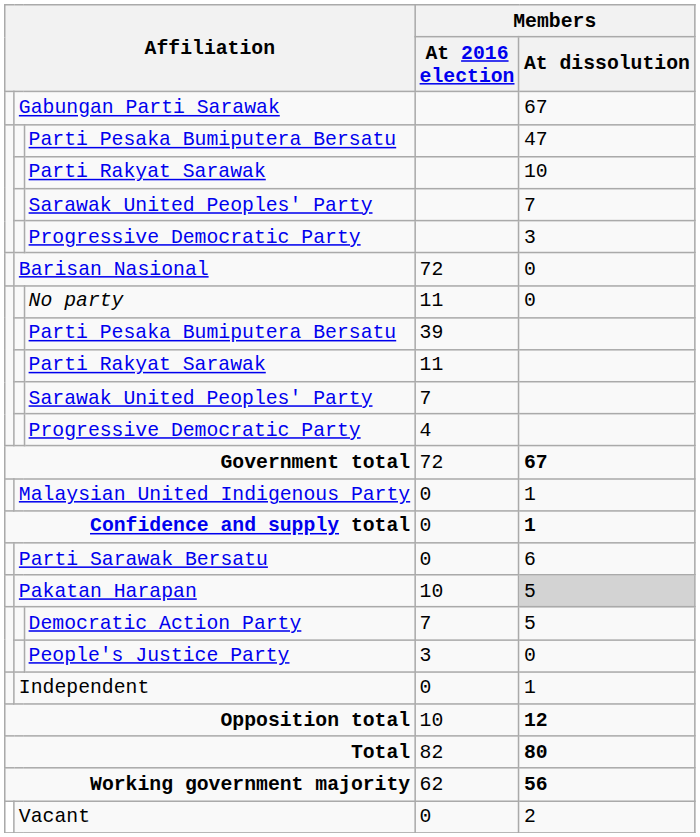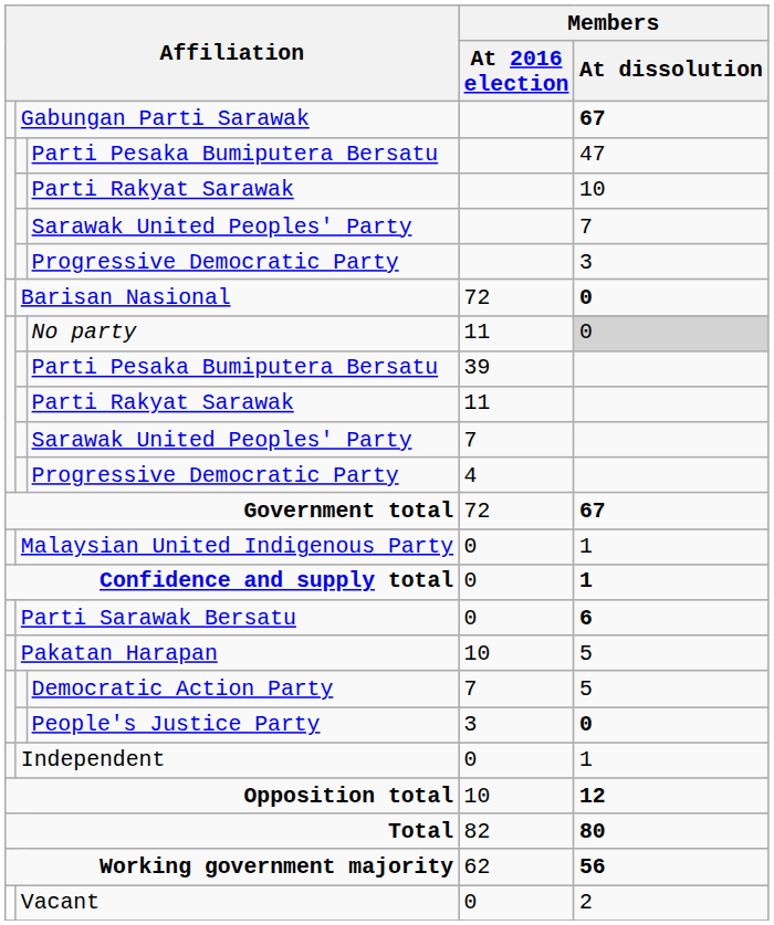Gabungan Parti Sarawak | Members / At dissolution: normal -> bold
Barisan Nasional | Members / At dissolution: normal -> bold
No party | Members / At dissolution: no background -> lightgrey background
Parti Sarawak Bersatu | Members / At dissolution: normal -> bold
Pakatan Harapan | Members / At dissolution: lightgrey background -> no background
People's Justice Party | Members / At dissolution: normal -> bold
